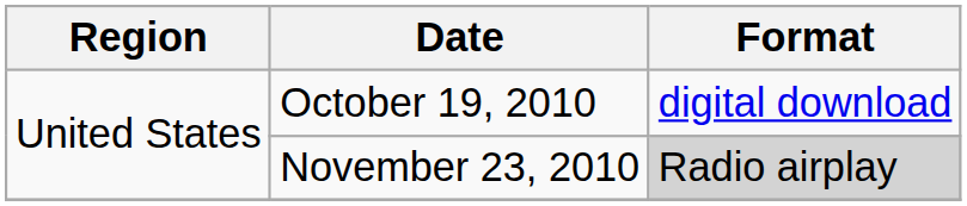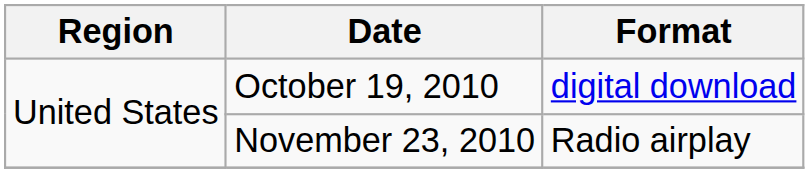November 23, 2010 | Format: lightgrey background -> no background
